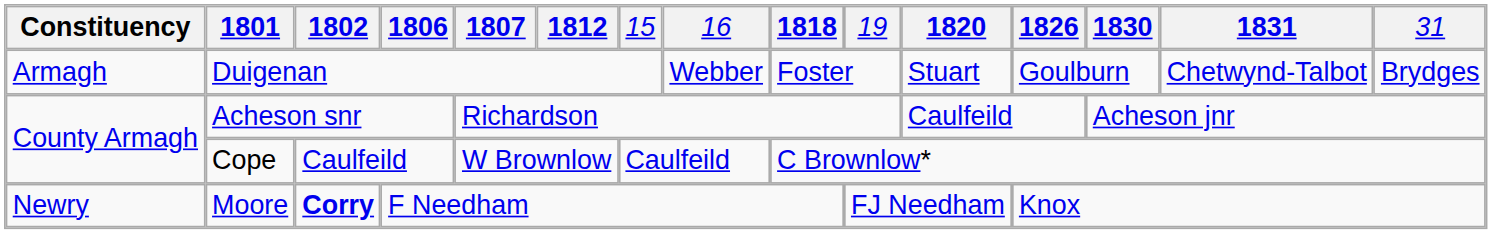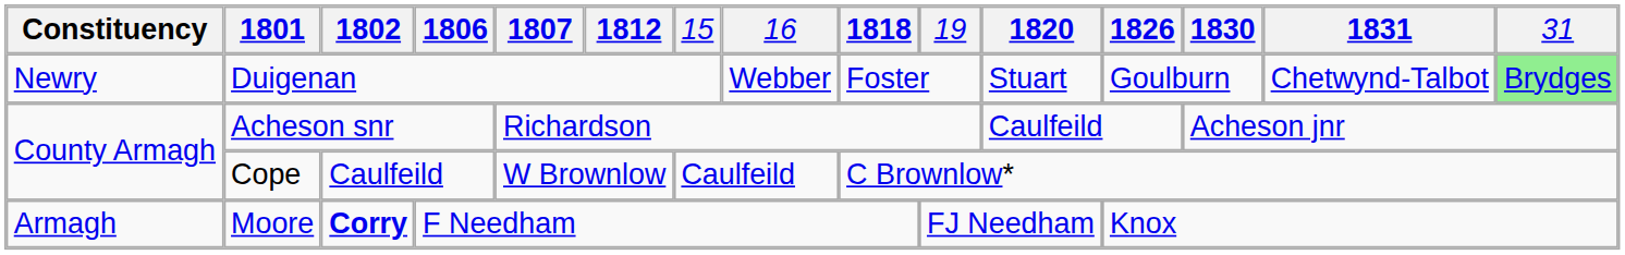Duigenan | Constituency: Armagh -> Newry
Duigenan | 31: no background -> lightgreen background
Moore | Constituency: Newry -> Armagh
